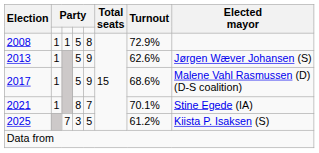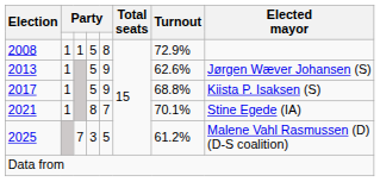2017 | Turnout: 68.6% -> 68.8%
2017 | Elected mayor: Malene Vahl Rasmussen (D) (D-S coalition) -> Kiista P. Isaksen (S)
2025 | Elected mayor: Kiista P. Isaksen (S) -> Malene Vahl Rasmussen (D) (D-S coalition)
